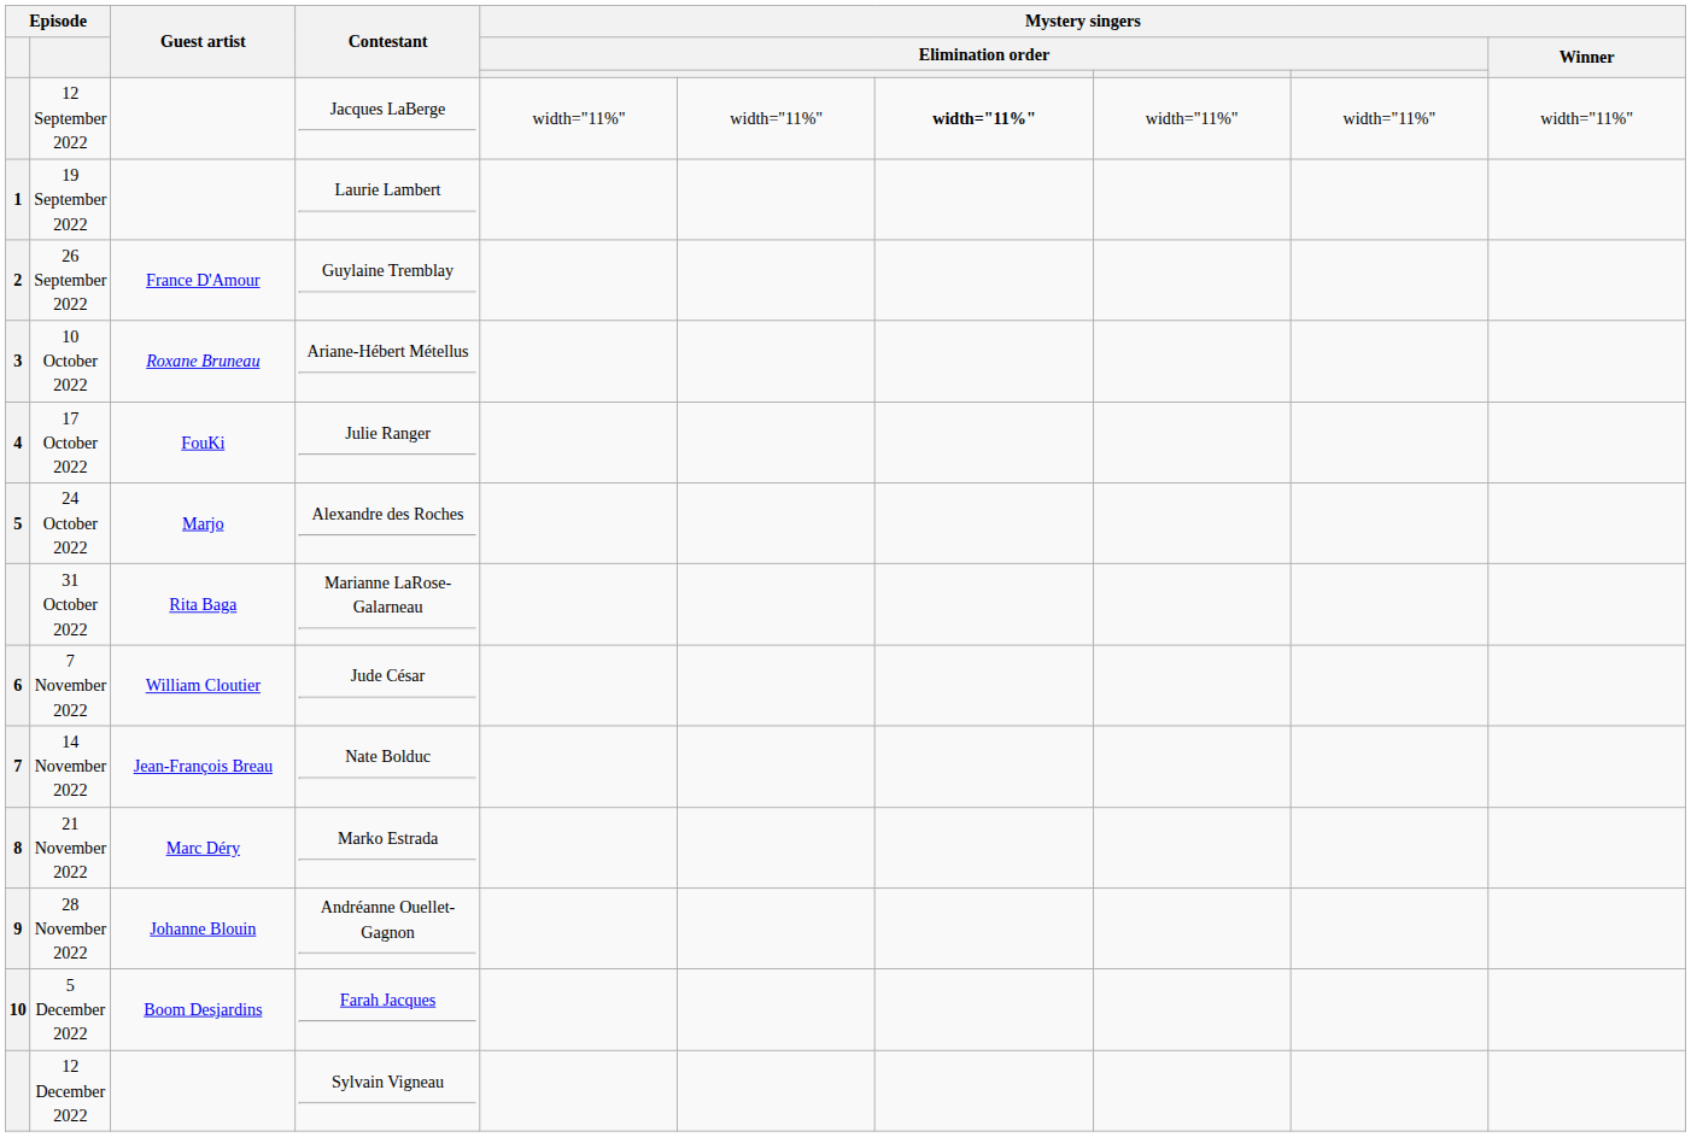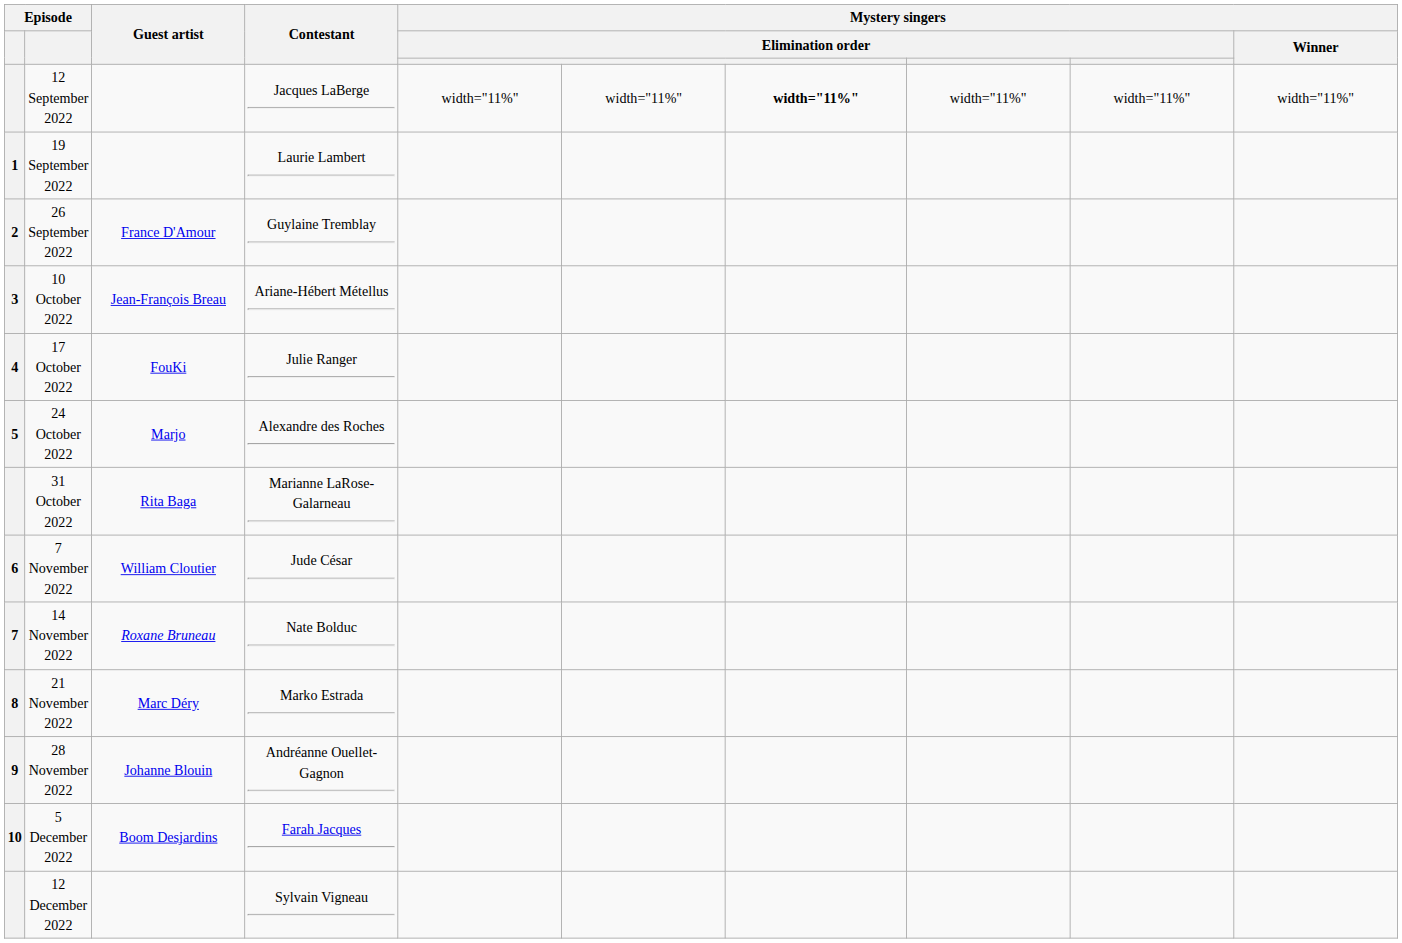10 October 2022 | Guest artist: Roxane Bruneau -> Jean-François Breau
14 November 2022 | Guest artist: Jean-François Breau -> Roxane Bruneau
